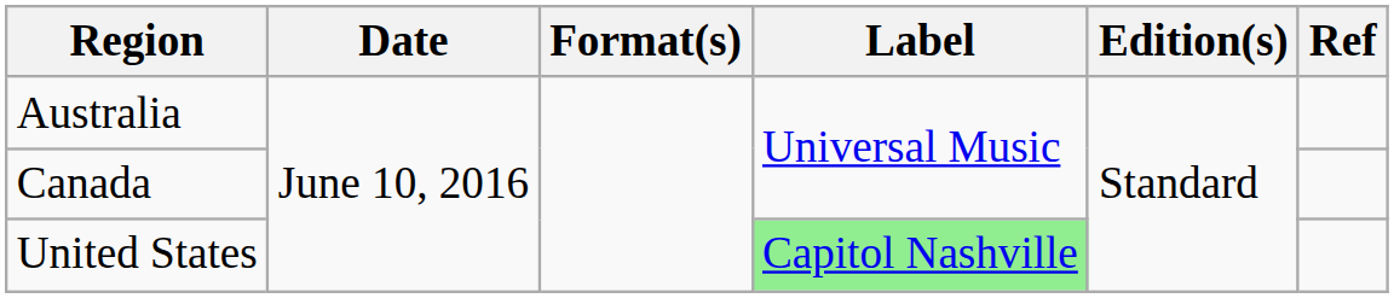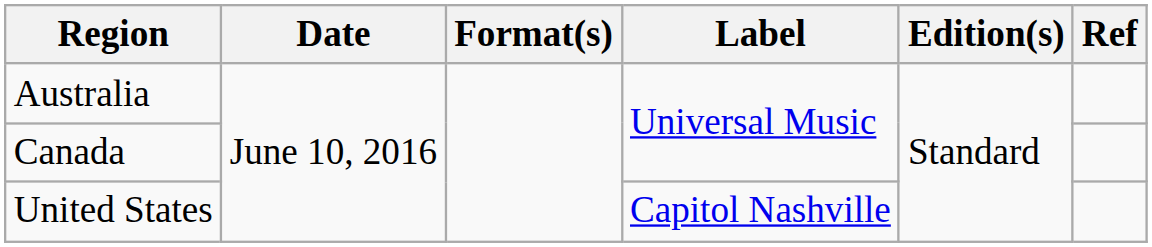United States | Label: lightgreen background -> no background
